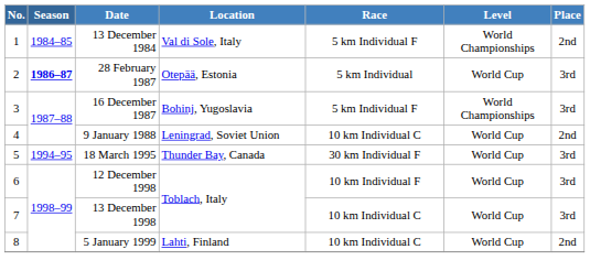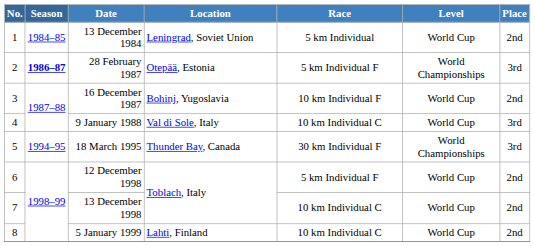13 December 1984 | Location: Val di Sole, Italy -> Leningrad, Soviet Union
13 December 1984 | Race: 5 km Individual F -> 5 km Individual
13 December 1984 | Level: World Championships -> World Cup
28 February 1987 | Race: 5 km Individual -> 5 km Individual F
28 February 1987 | Level: World Cup -> World Championships
16 December 1987 | Race: 5 km Individual F -> 10 km Individual F
16 December 1987 | Level: World Championships -> World Cup
16 December 1987 | Place: 3rd -> 2nd
9 January 1988 | Location: Leningrad, Soviet Union -> Val di Sole, Italy
9 January 1988 | Place: 2nd -> 3rd
18 March 1995 | Level: World Cup -> World Championships
12 December 1998 | Race: 10 km Individual F -> 5 km Individual F
12 December 1998 | Place: 3rd -> 2nd
13 December 1998 | Place: 3rd -> 2nd
